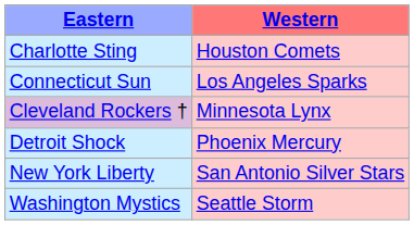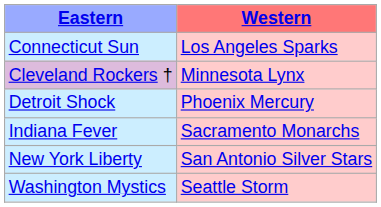- row: Charlotte Sting | Houston Comets
+ row: Indiana Fever | Sacramento Monarchs
